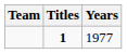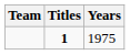row 2 | Years: 1977 -> 1975
